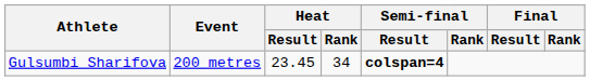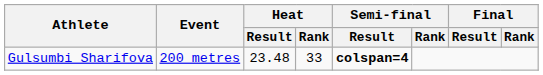Gulsumbi Sharifova | Heat / Result: 23.45 -> 23.48
Gulsumbi Sharifova | Heat / Rank: 34 -> 33
